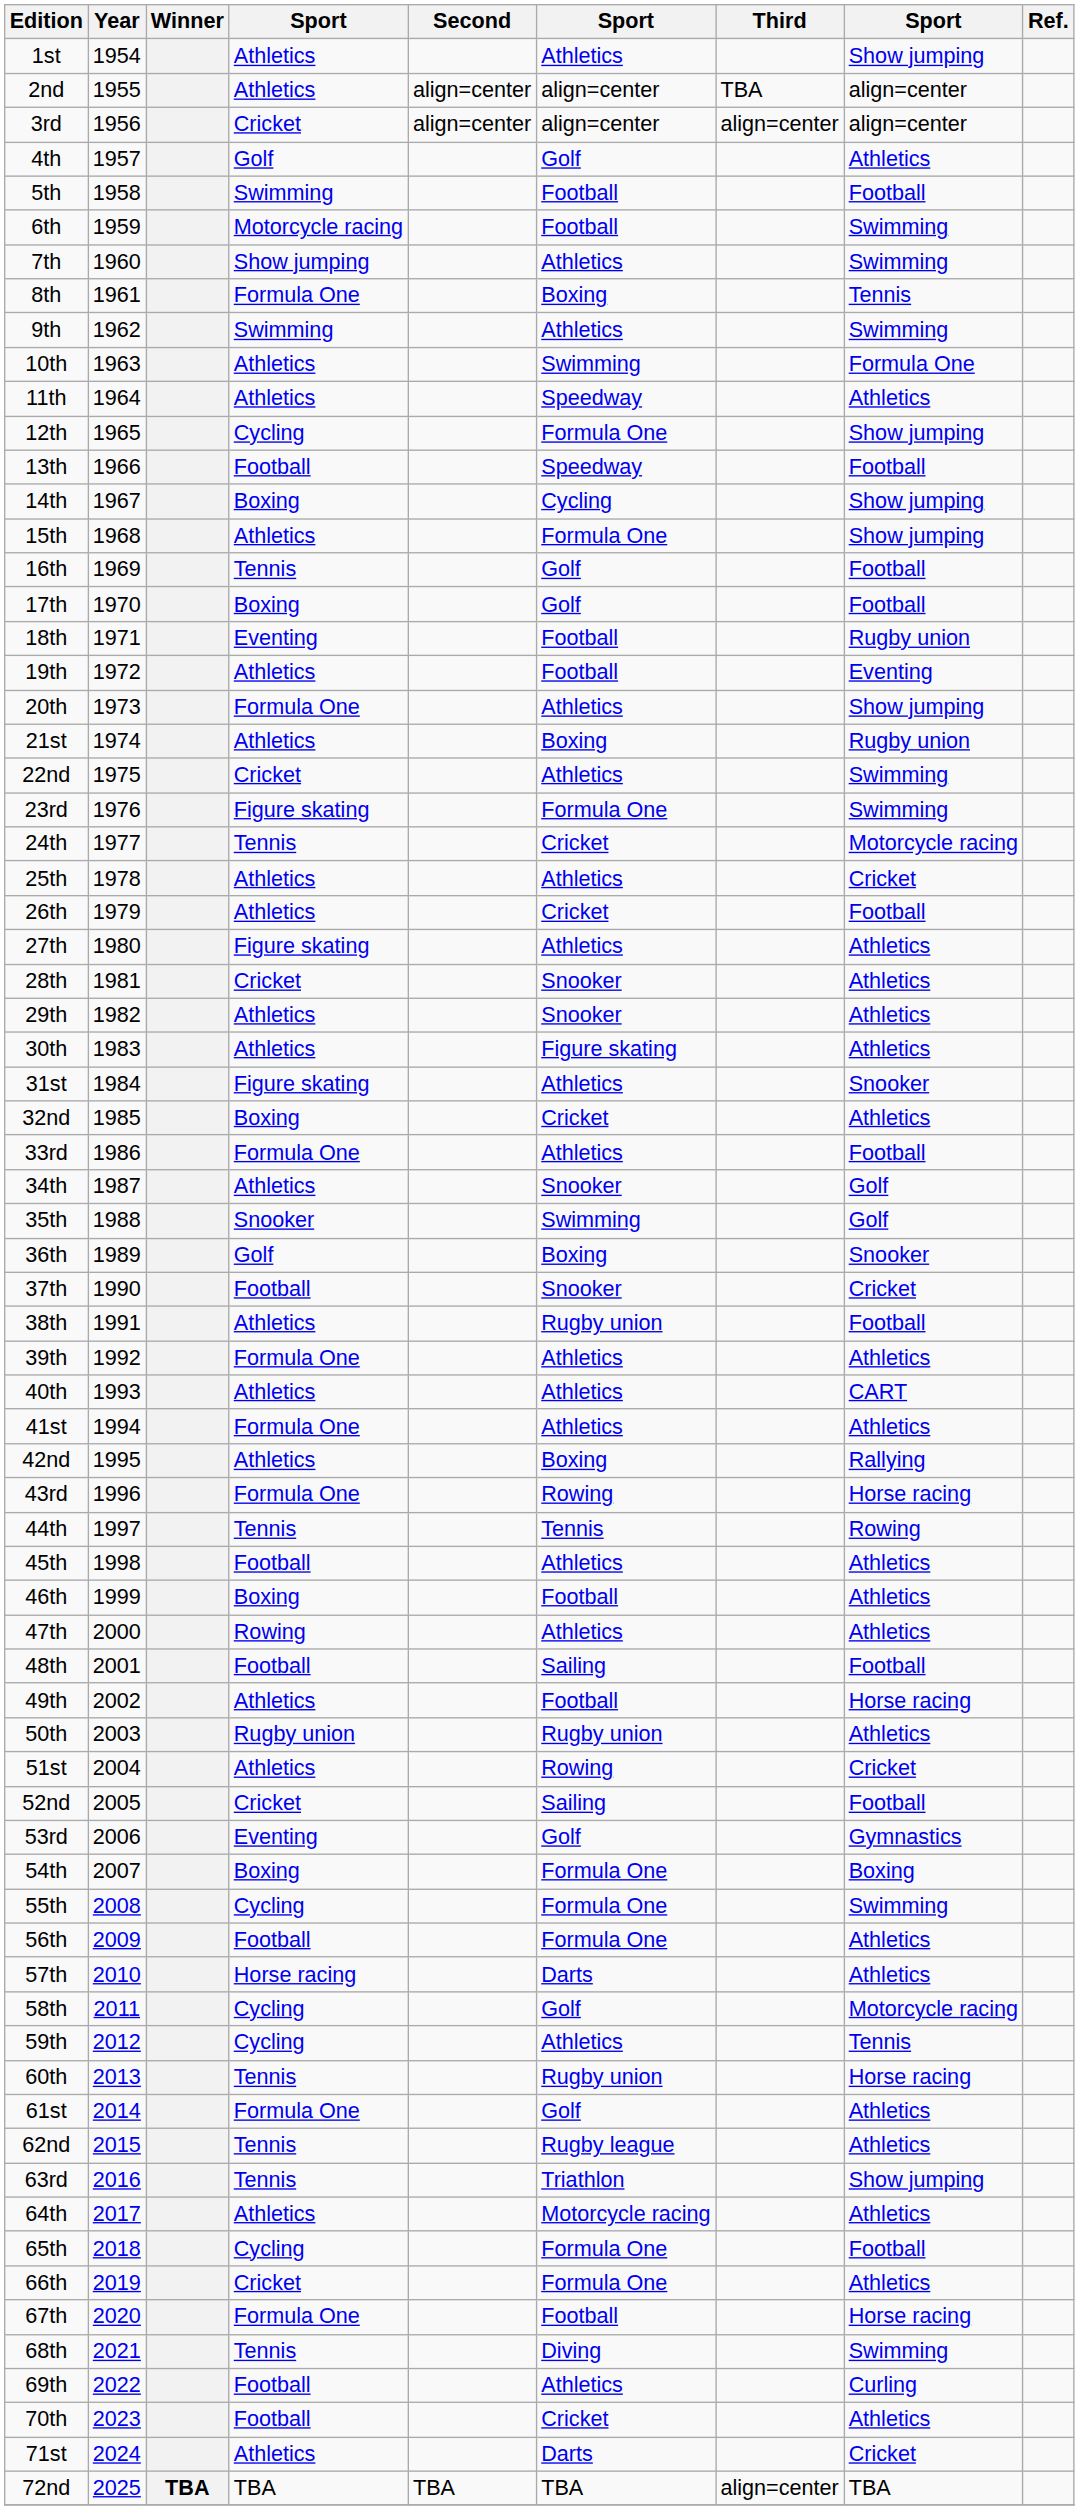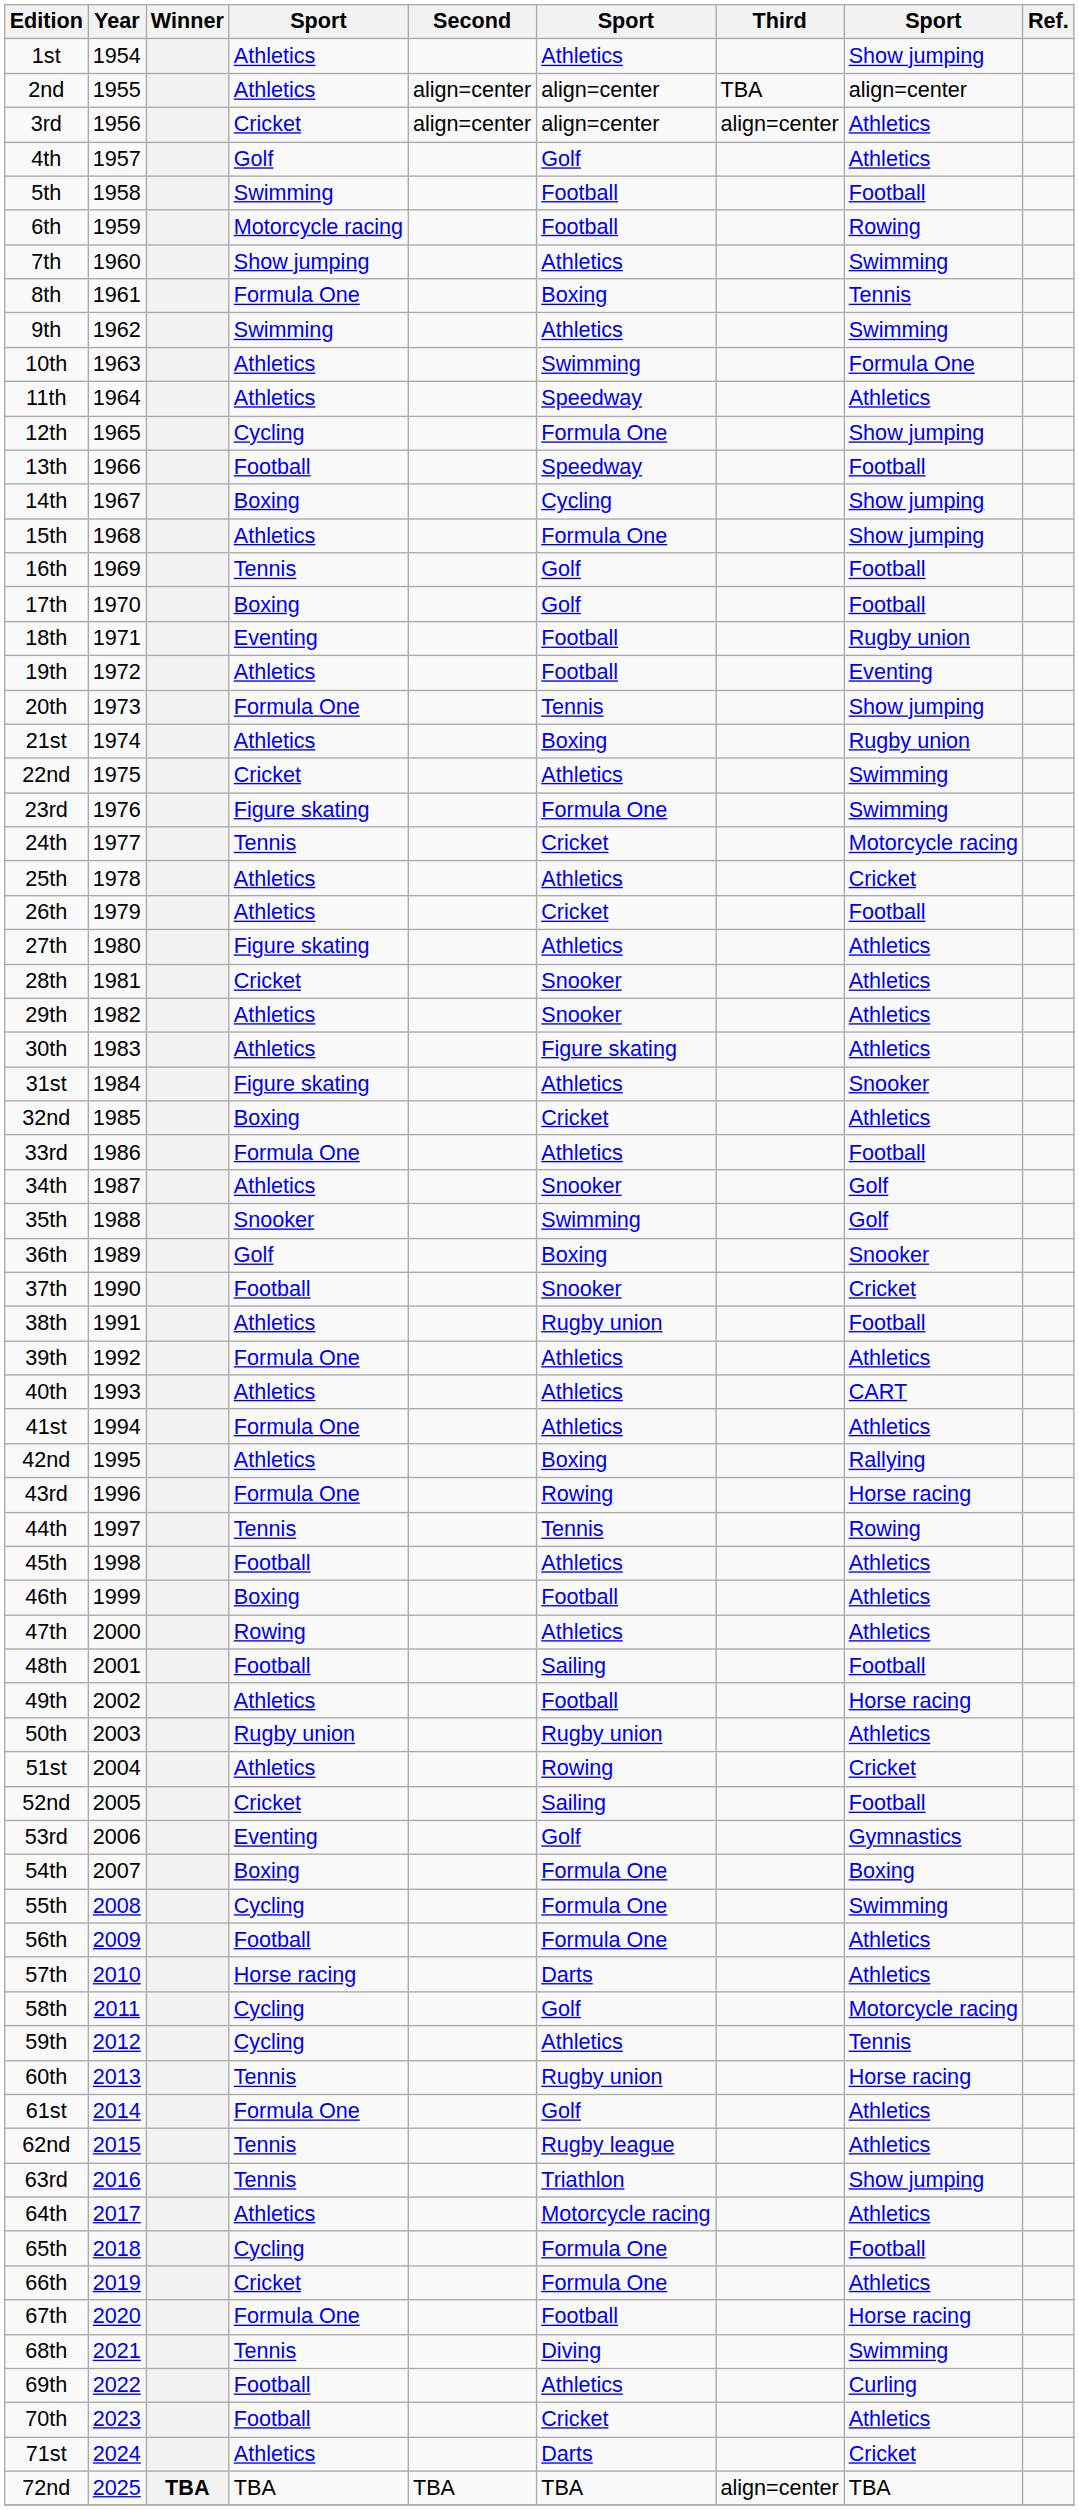3rd | column 8: align=center -> Athletics
6th | column 8: Swimming -> Rowing
20th | column 6: Athletics -> Tennis
